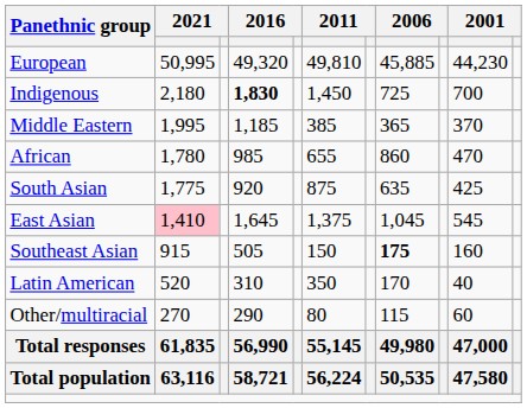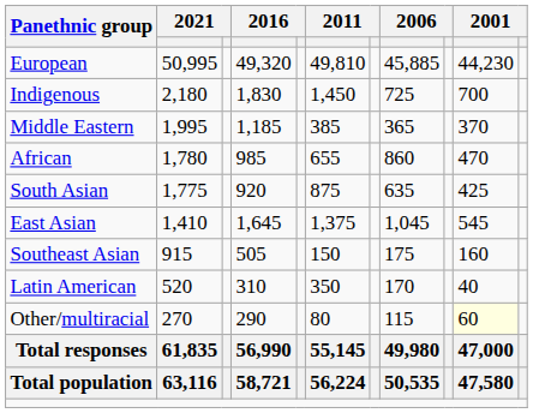Indigenous | column 4: bold -> normal
East Asian | column 2: pink background -> no background
Southeast Asian | column 8: bold -> normal
Other/multiracial | column 10: no background -> lightyellow background
